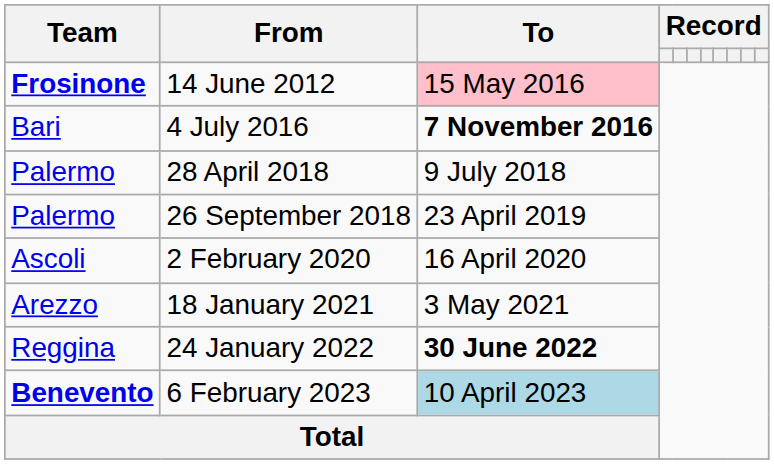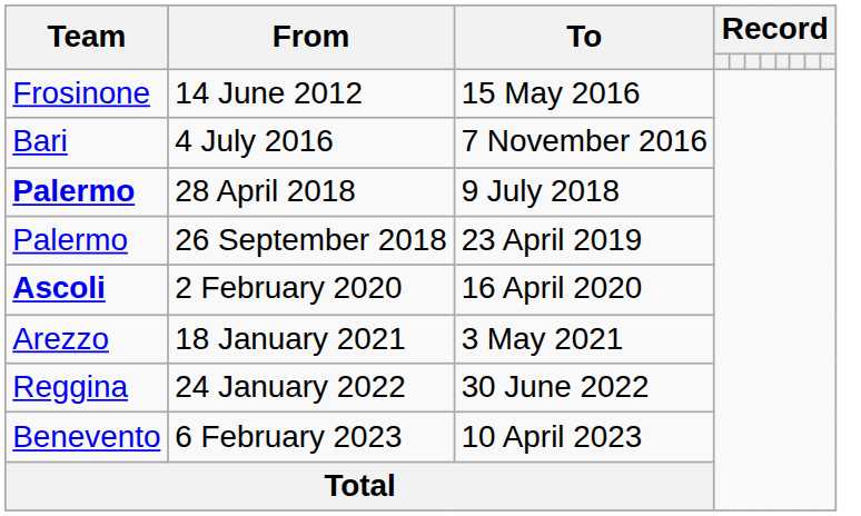14 June 2012 | Team: bold -> normal
14 June 2012 | To: pink background -> no background
4 July 2016 | To: bold -> normal
28 April 2018 | Team: normal -> bold
2 February 2020 | Team: normal -> bold
24 January 2022 | To: bold -> normal
6 February 2023 | Team: bold -> normal
6 February 2023 | To: lightblue background -> no background
